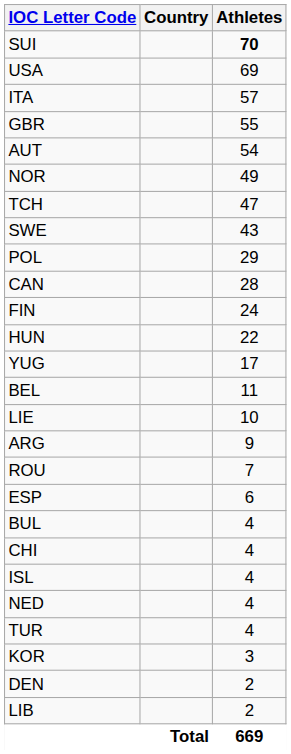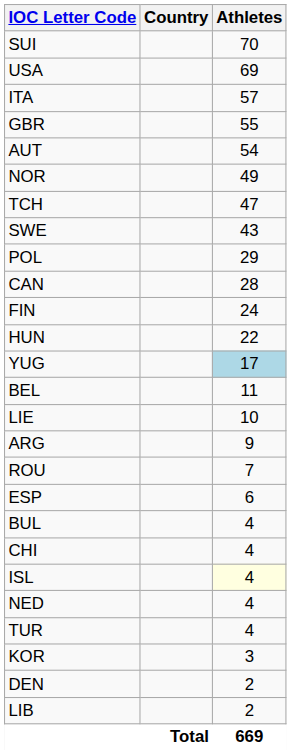SUI | Athletes: bold -> normal
YUG | Athletes: no background -> lightblue background
ISL | Athletes: no background -> lightyellow background
